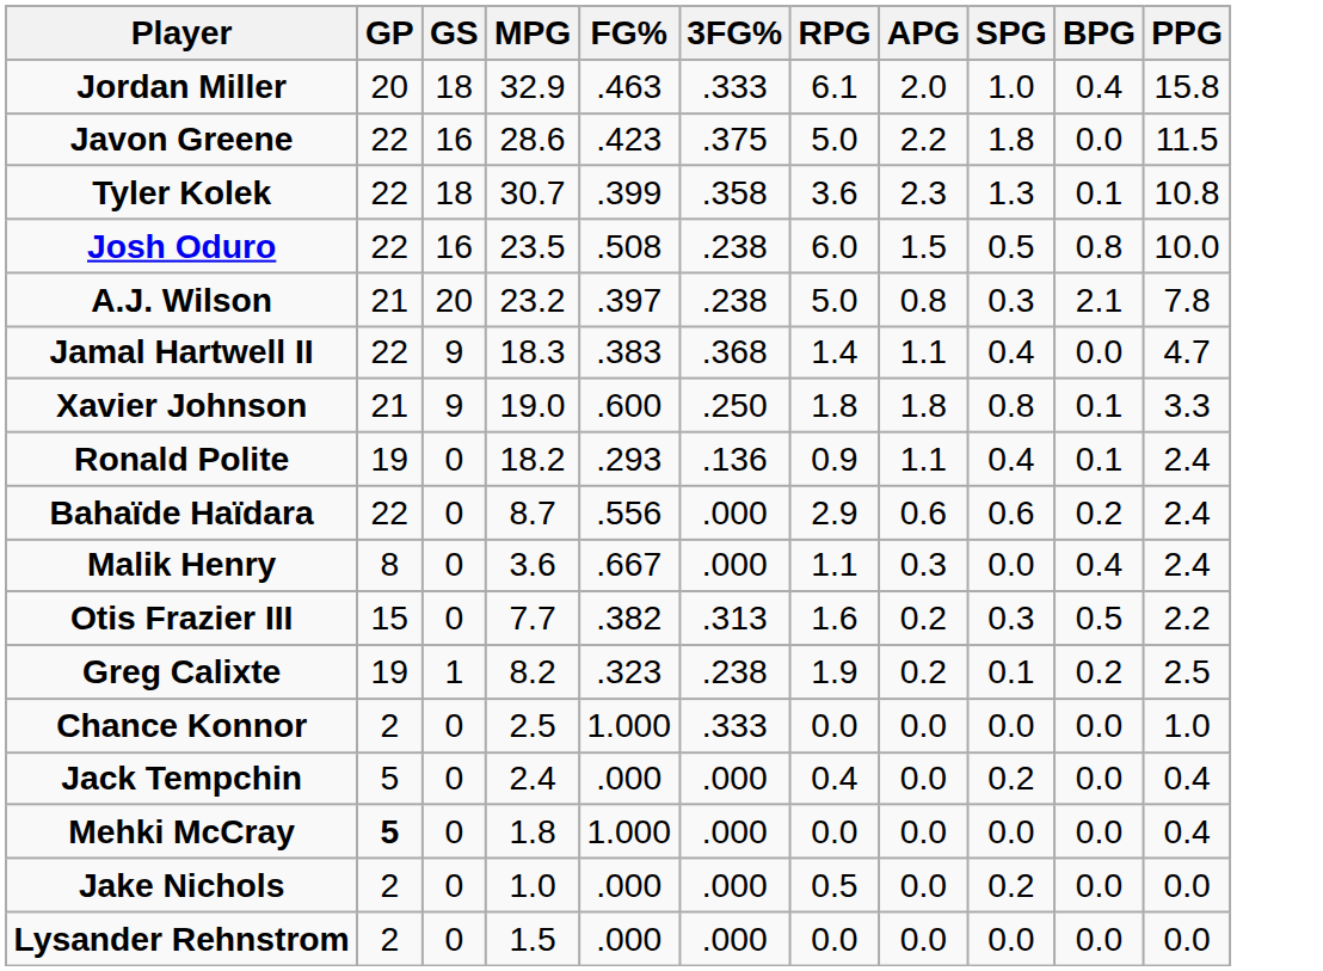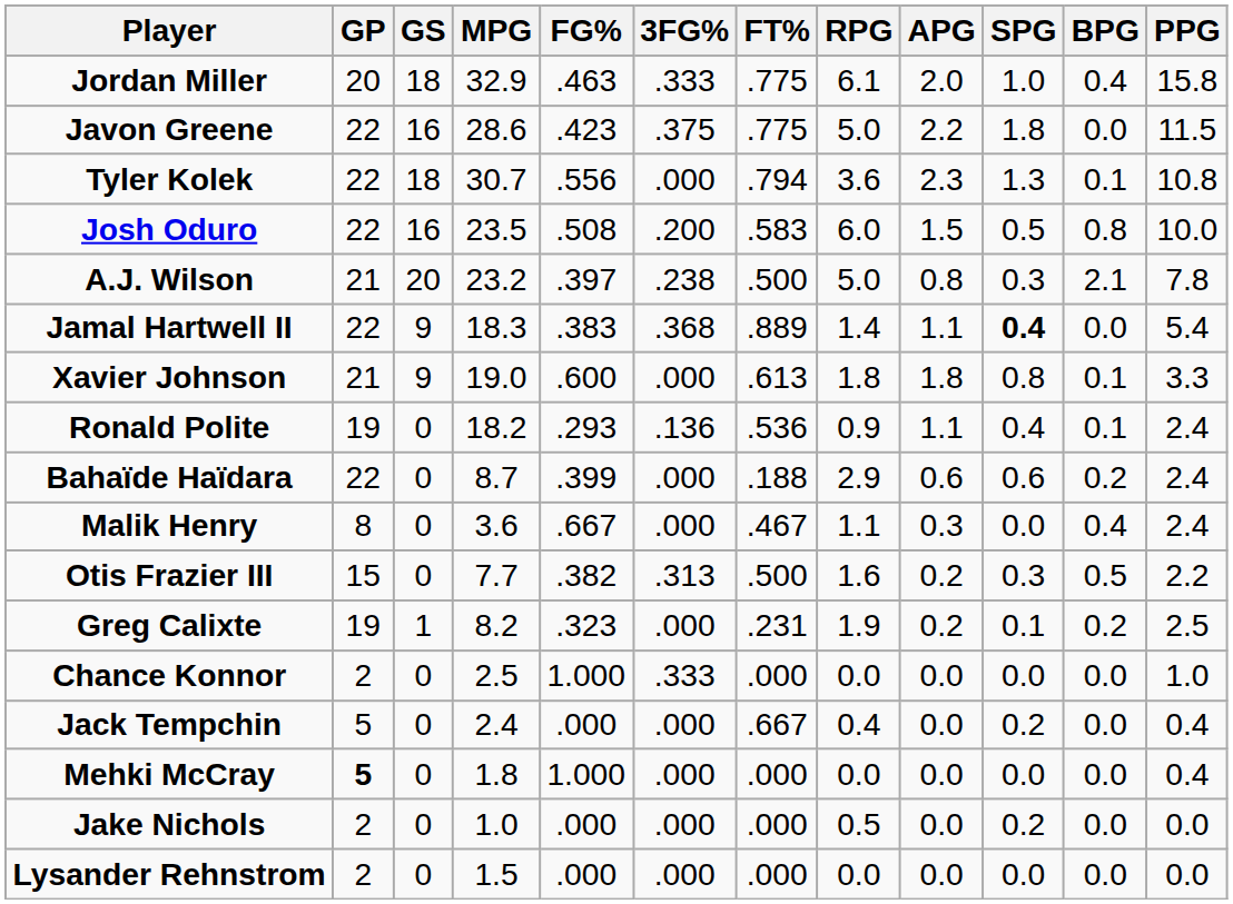+ column: FT% | .775 | .775 | .794 | .583 | .500 | .889 | .613 | .536 | .188 | .467 | .500 | .231 | .000 | .667 | .000 | .000 | .000
Tyler Kolek | FG%: .399 -> .556
Tyler Kolek | 3FG%: .358 -> .000
Josh Oduro | 3FG%: .238 -> .200
Jamal Hartwell II | SPG: normal -> bold
Jamal Hartwell II | PPG: 4.7 -> 5.4
Xavier Johnson | 3FG%: .250 -> .000
Bahaïde Haïdara | FG%: .556 -> .399
Greg Calixte | 3FG%: .238 -> .000
